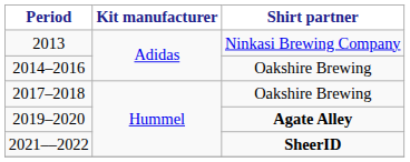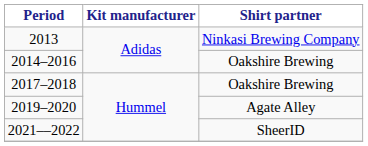2019–2020 | Shirt partner: bold -> normal
2021––2022 | Shirt partner: bold -> normal
